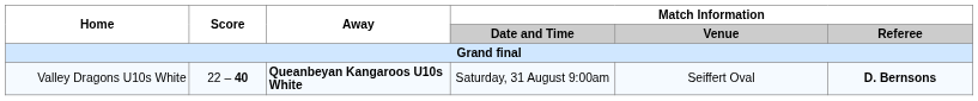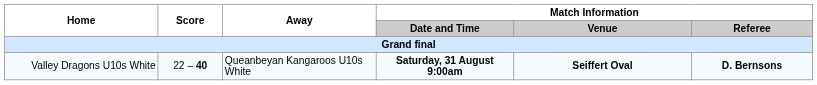Valley Dragons U10s White | Away: bold -> normal
Valley Dragons U10s White | Match Information / Date and Time: normal -> bold
Valley Dragons U10s White | Match Information / Venue: normal -> bold
